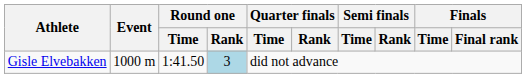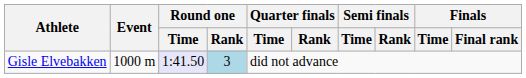Gisle Elvebakken | Round one / Time: no background -> lavender background
